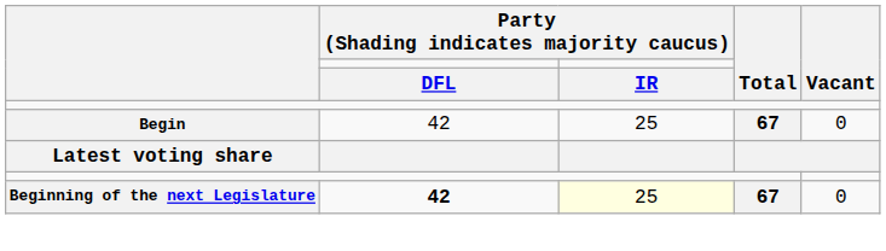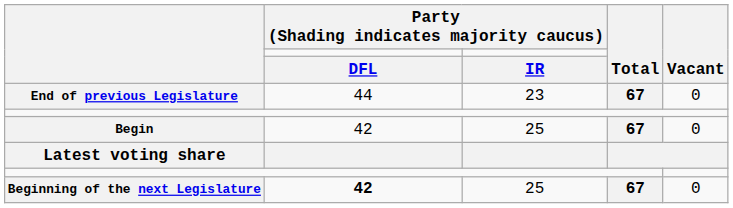+ row: End of previous Legislature | 44 | 23 | 67 | 0
Beginning of the next Legislature | column 3: lightyellow background -> no background
